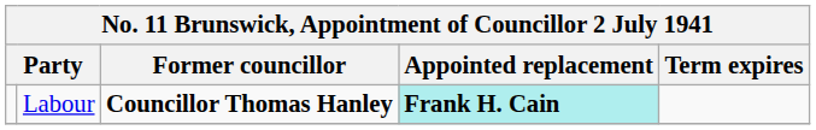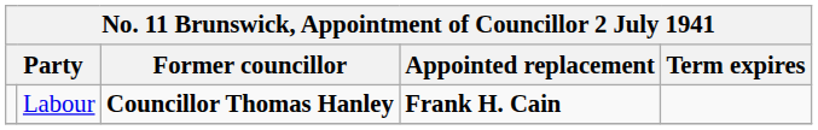Labour | Appointed replacement: paleturquoise background -> no background
